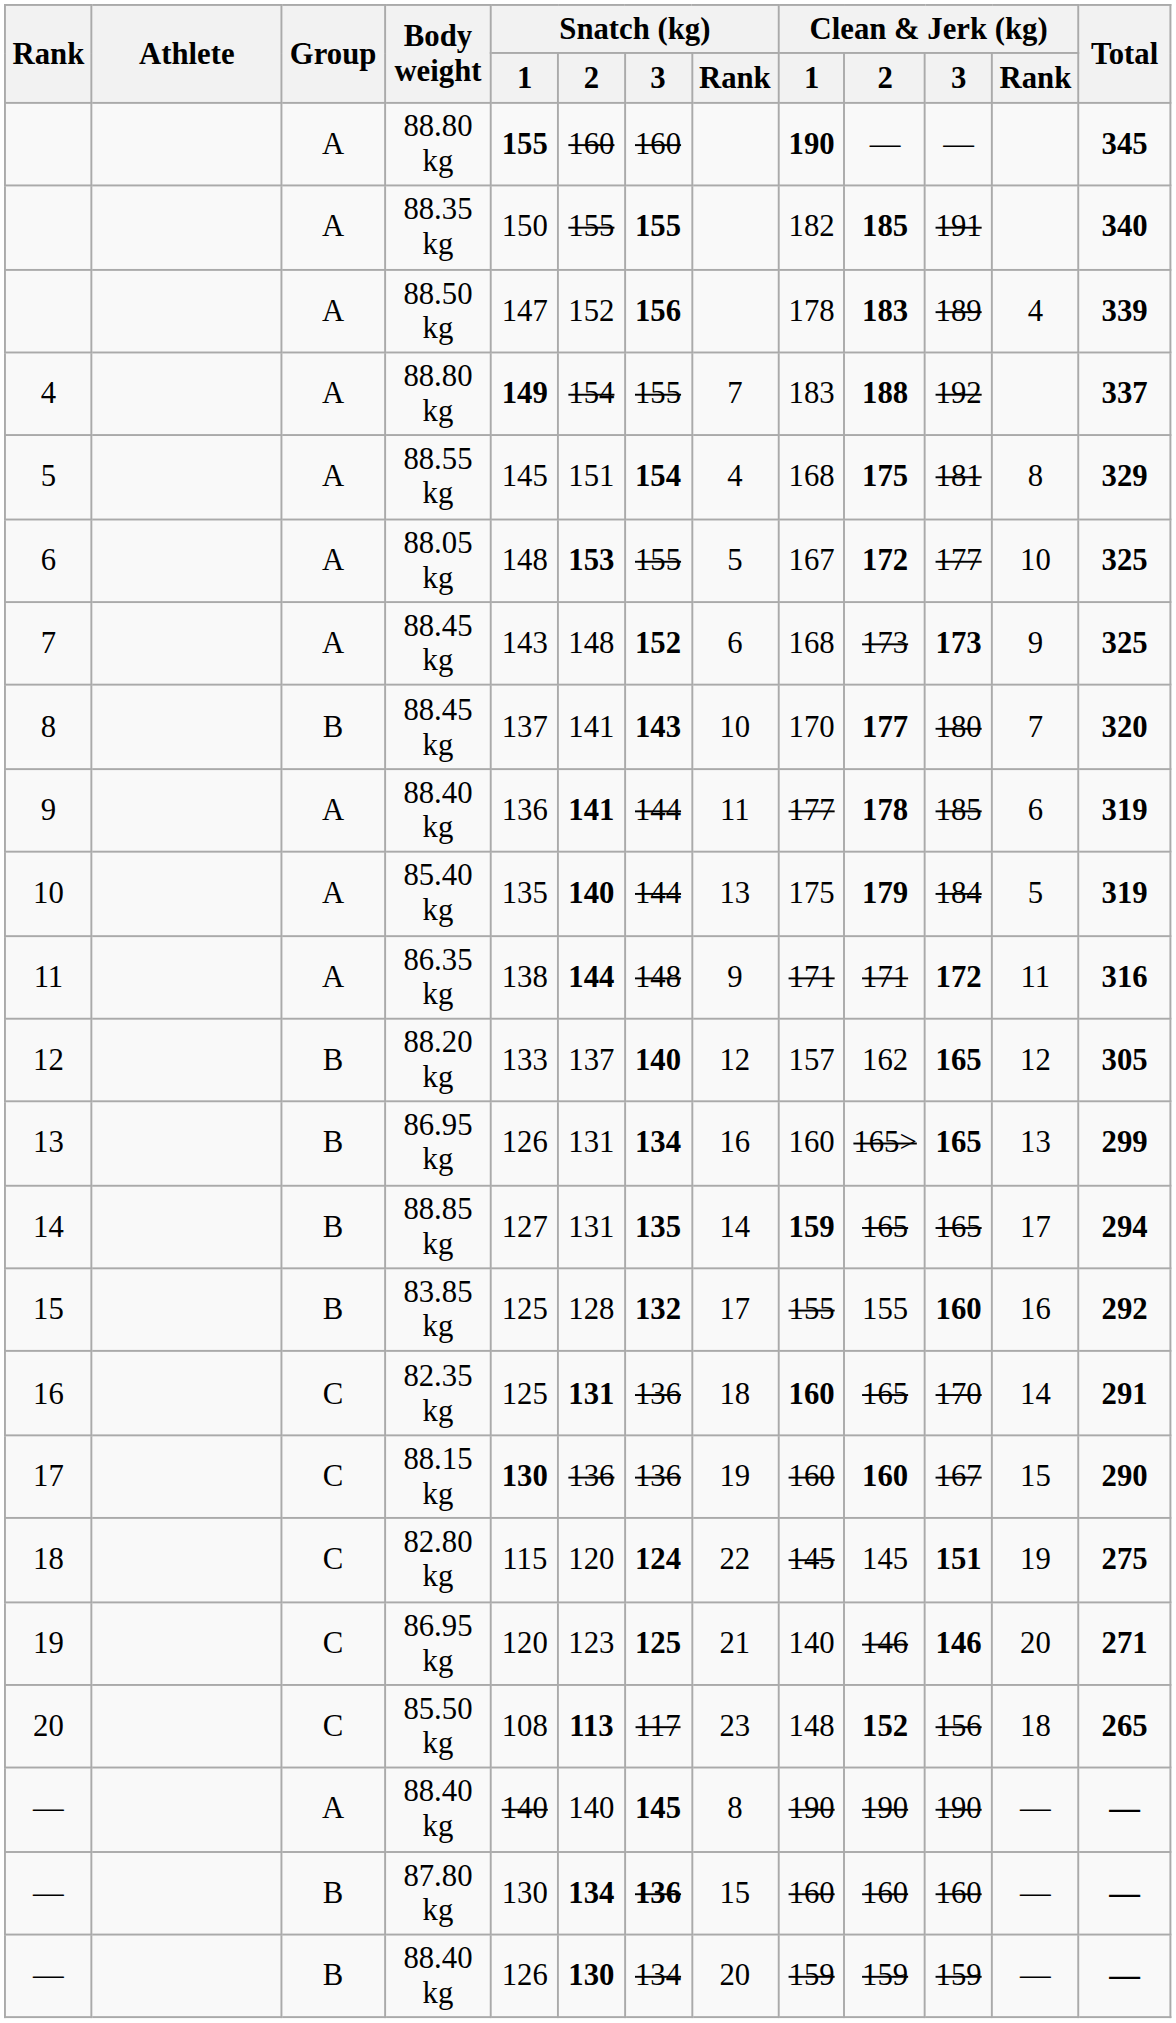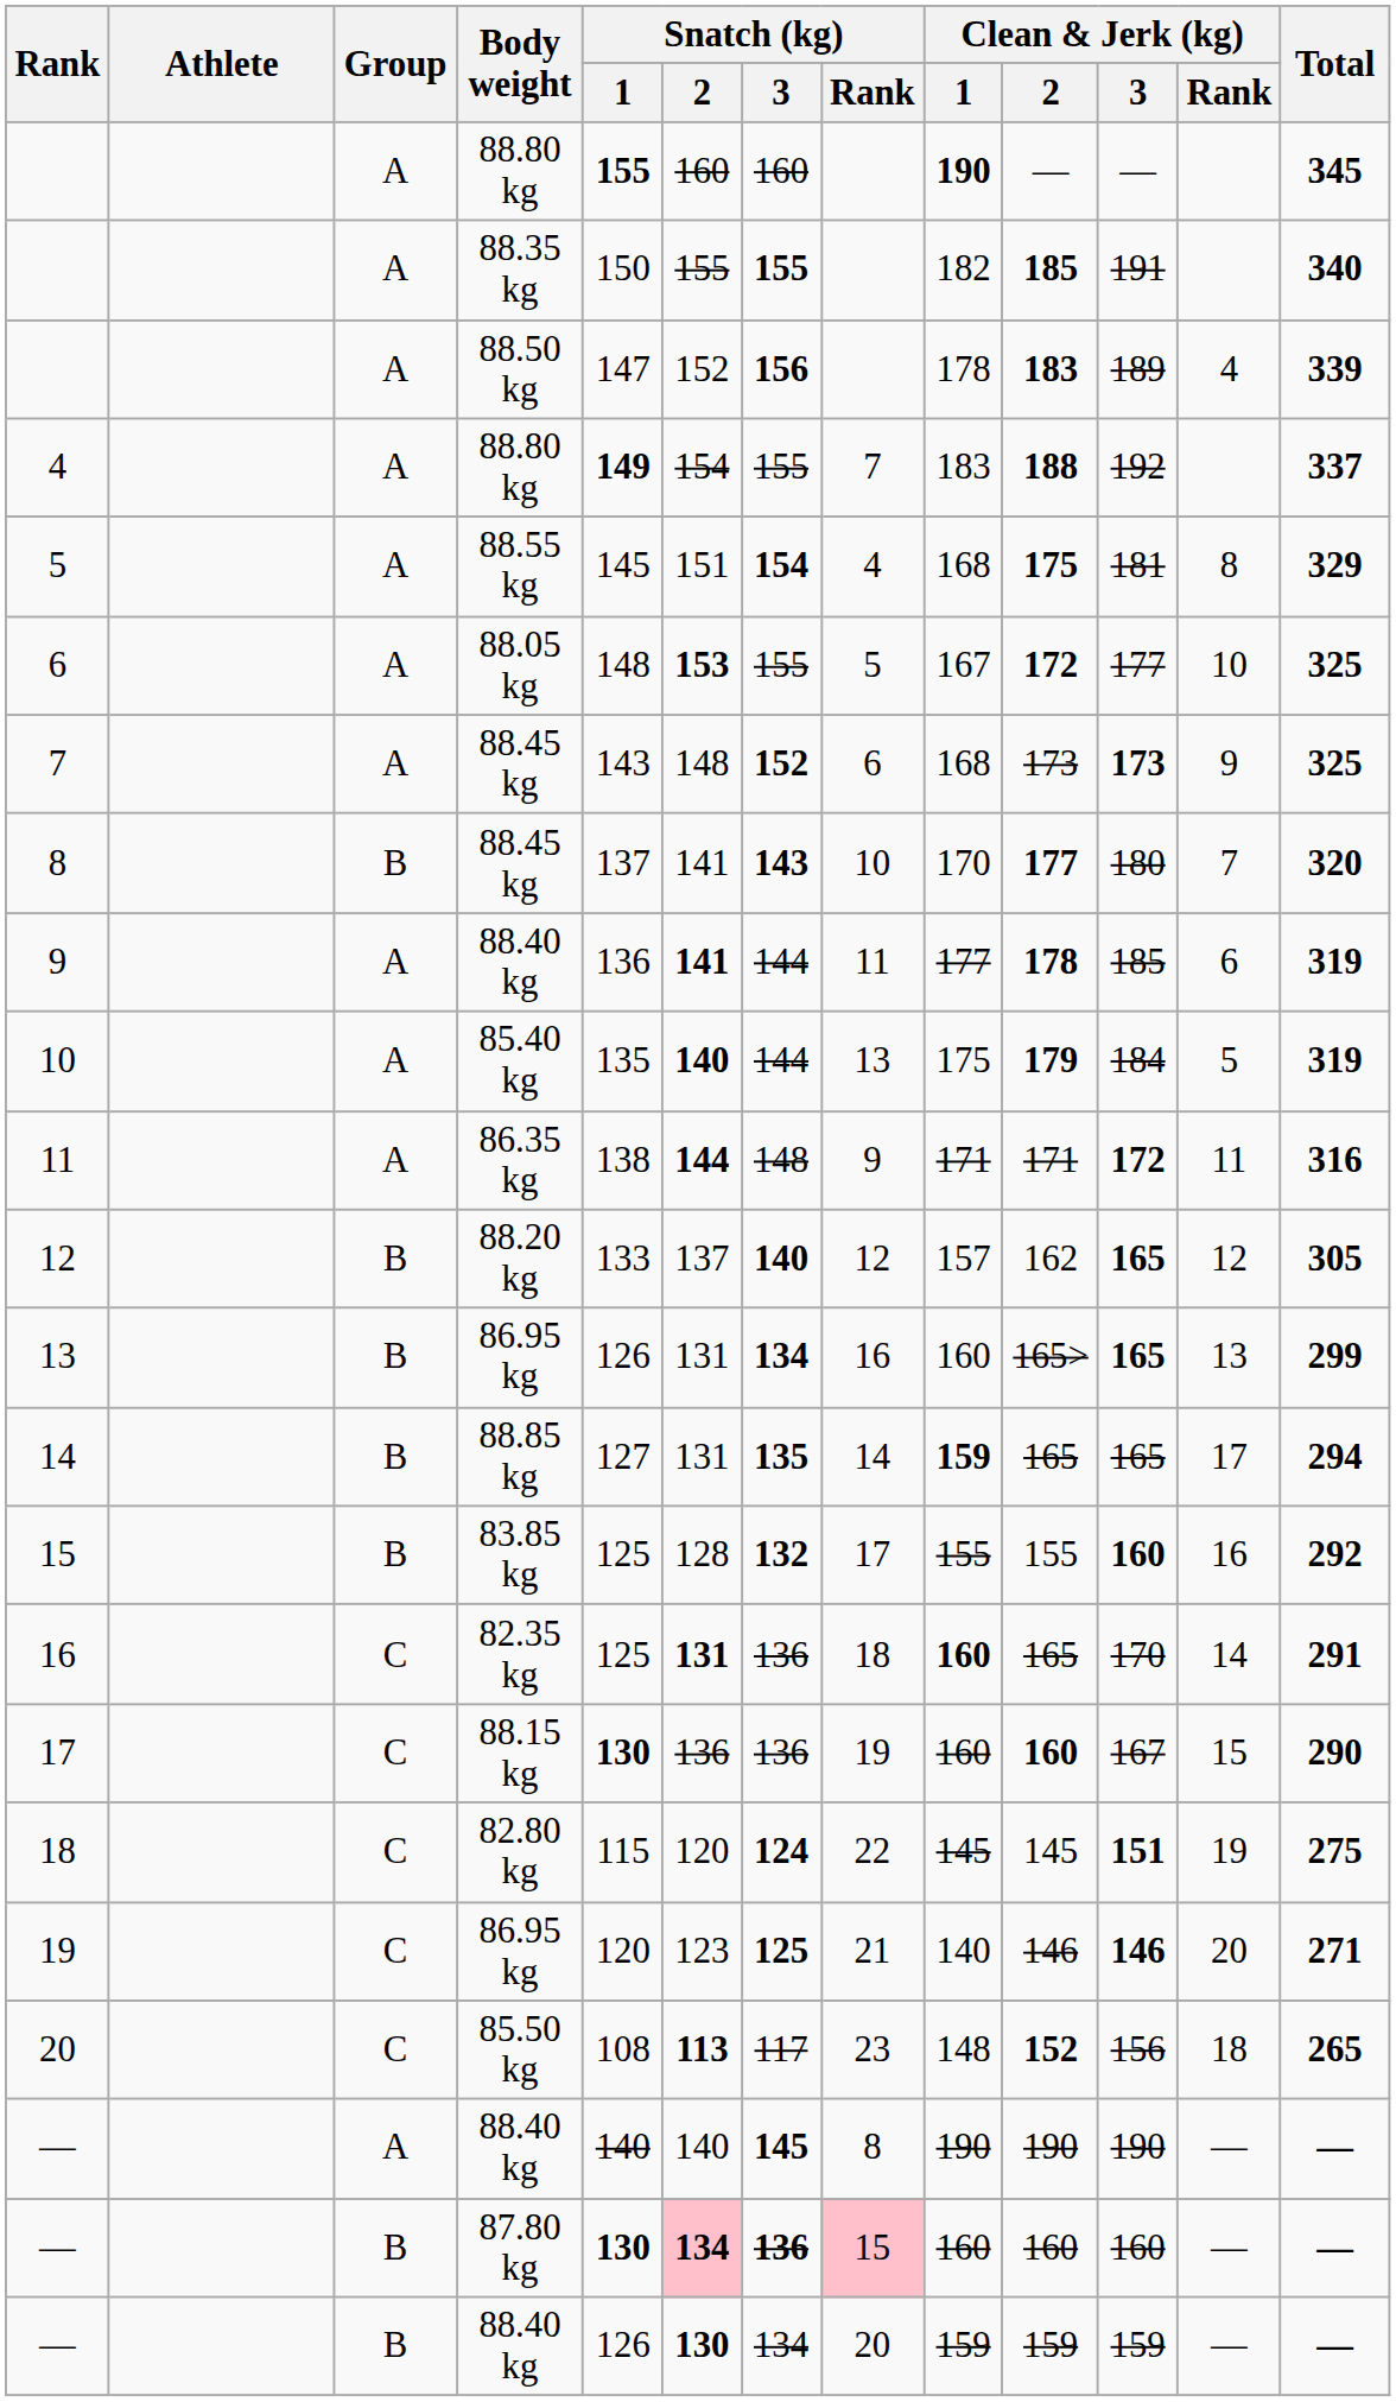— / 87.80 kg | Snatch (kg) / 1: normal -> bold
— / 87.80 kg | Snatch (kg) / 2: no background -> pink background
— / 87.80 kg | Snatch (kg) / Rank: no background -> pink background
